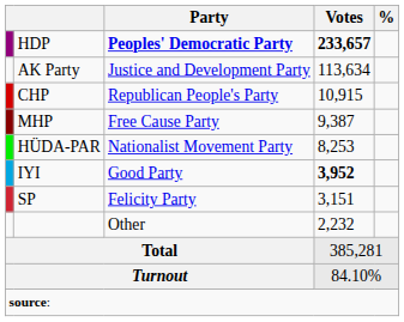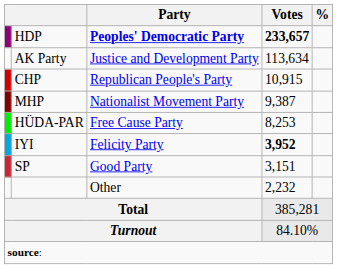MHP | Party: Free Cause Party -> Nationalist Movement Party
HÜDA-PAR | Party: Nationalist Movement Party -> Free Cause Party
IYI | Party: Good Party -> Felicity Party
SP | Party: Felicity Party -> Good Party
